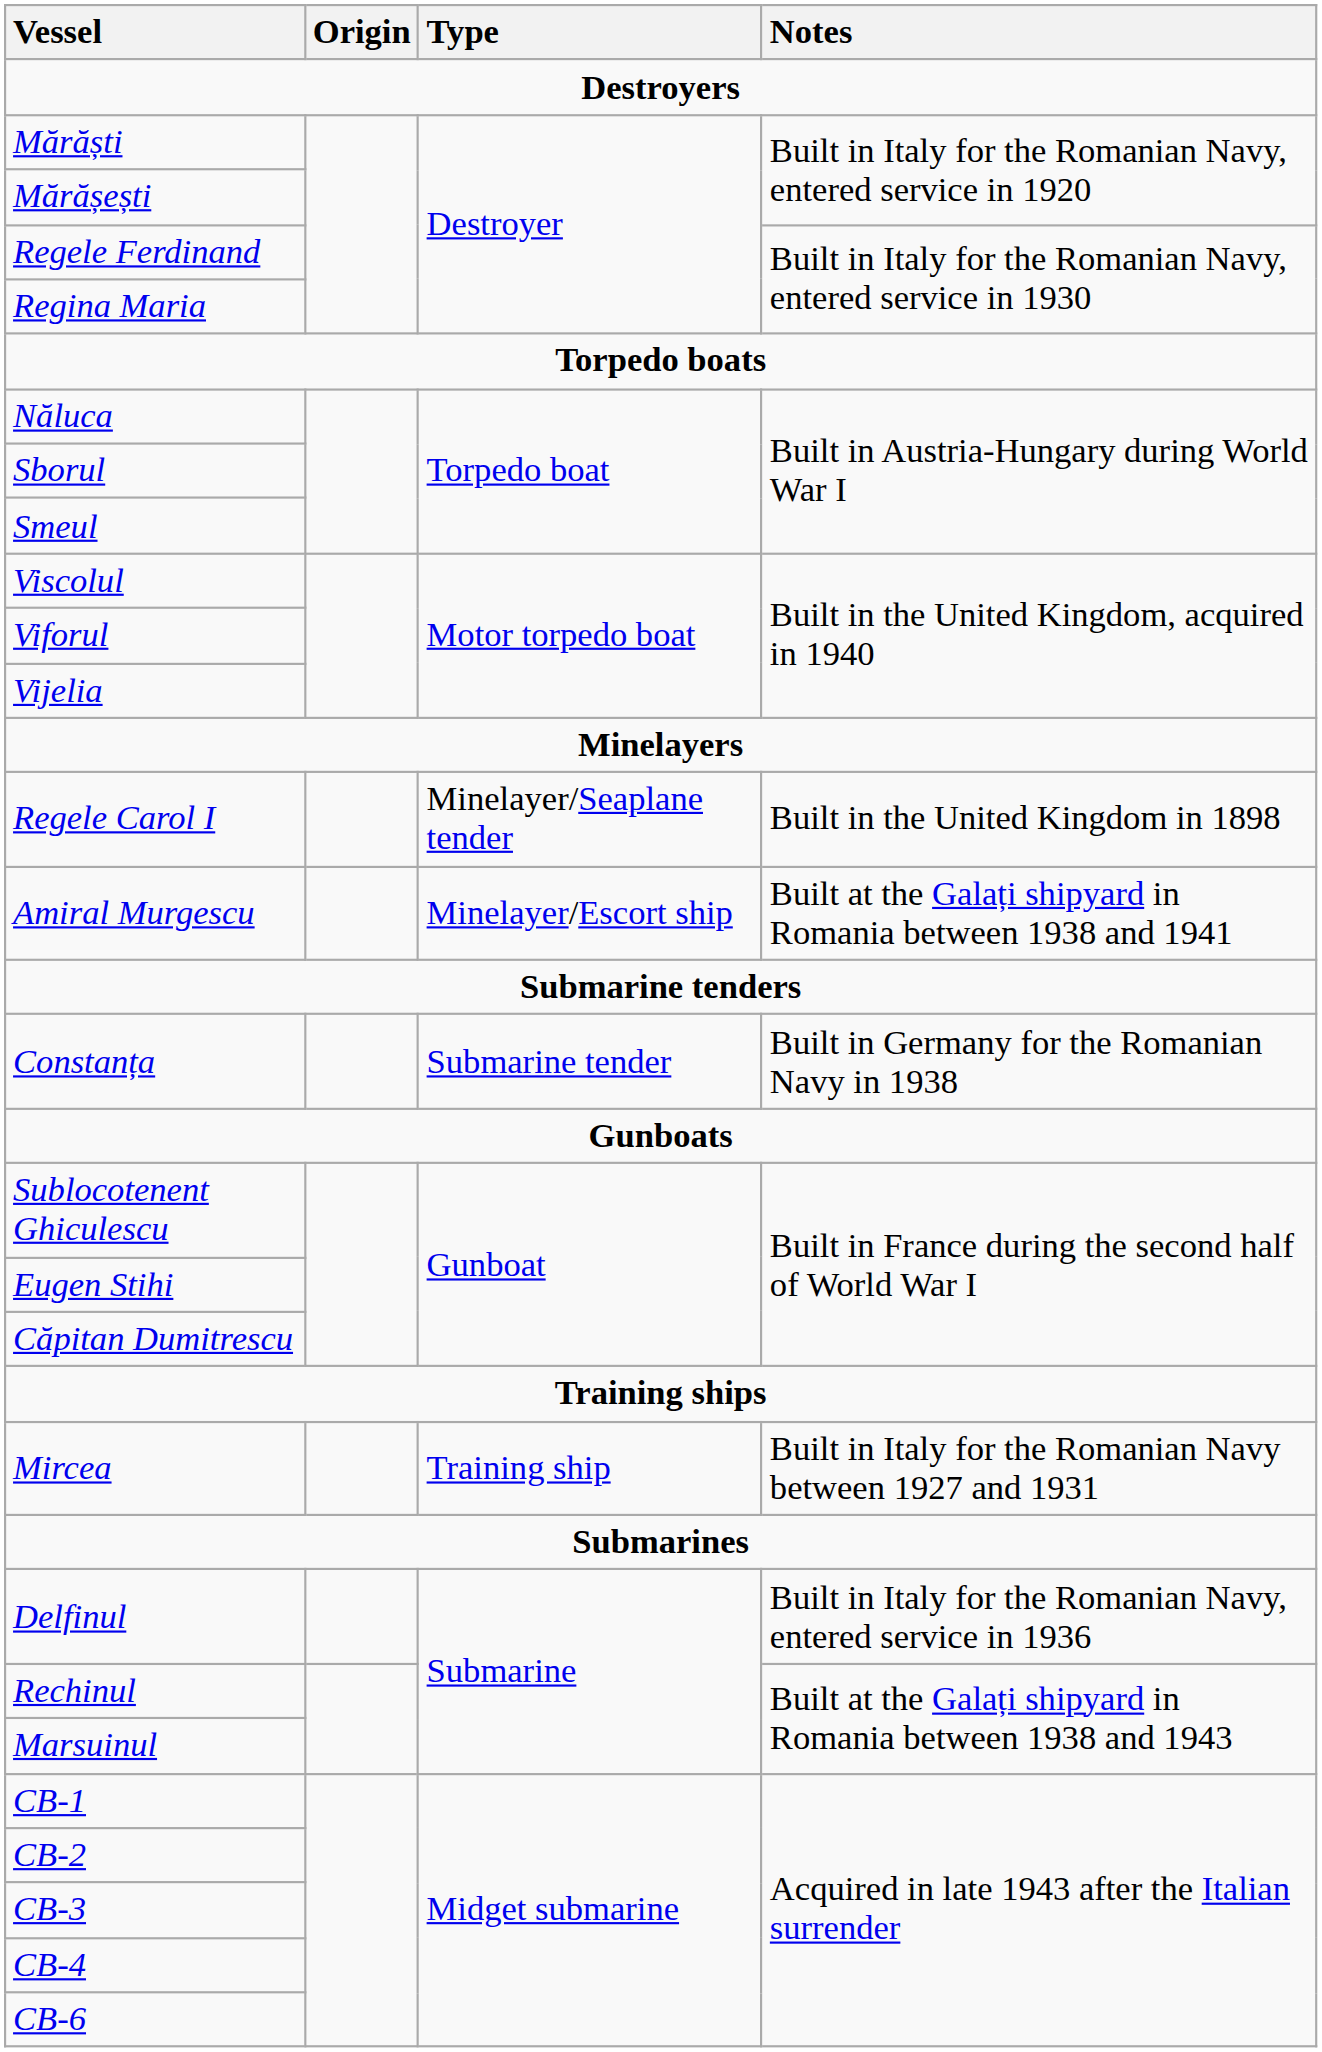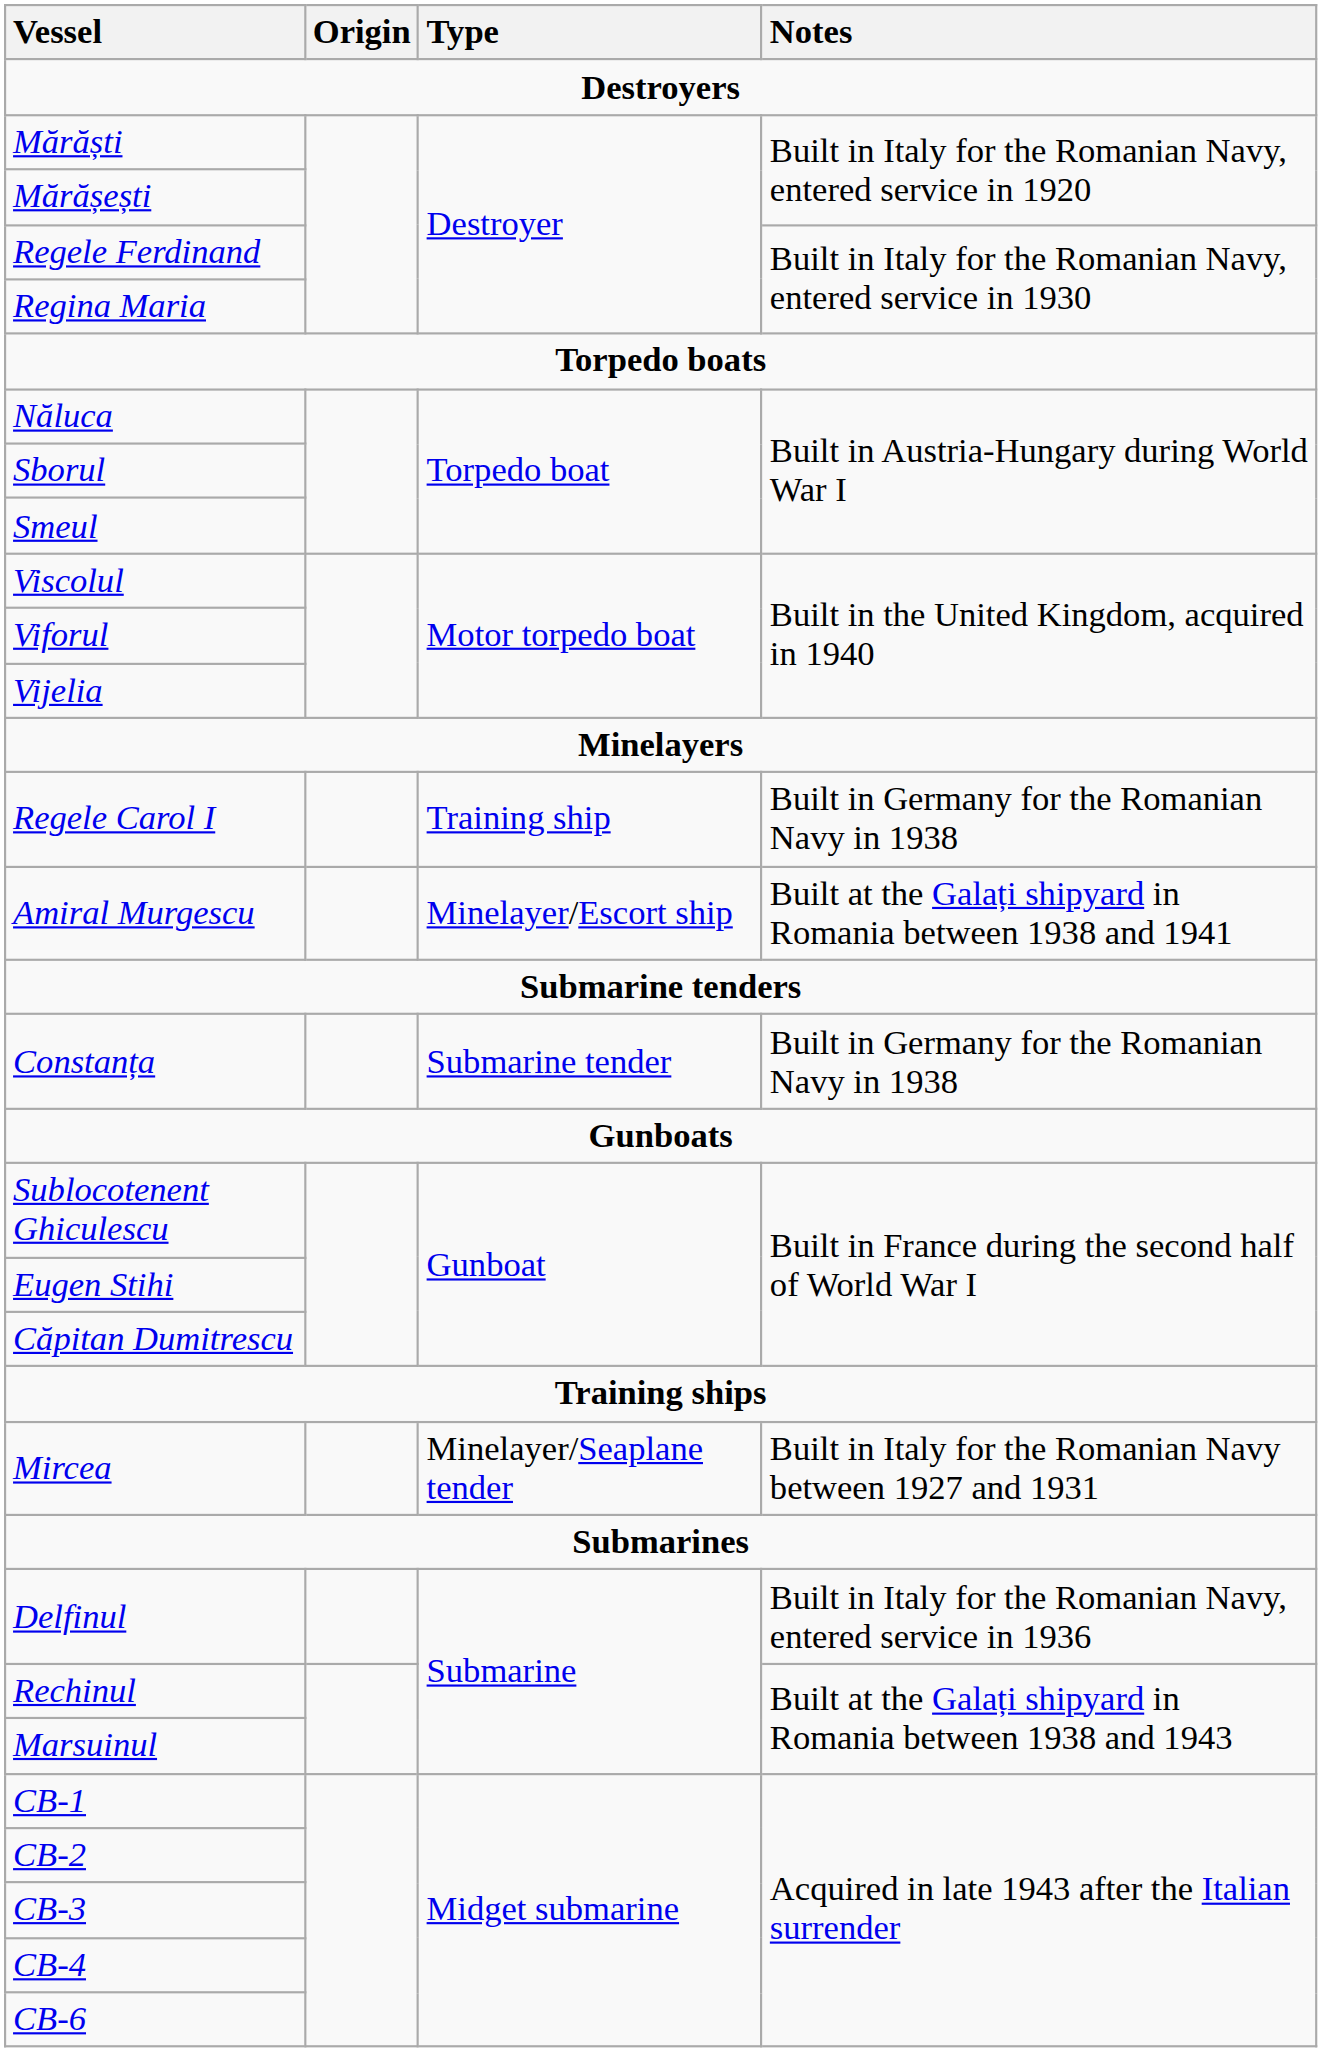Regele Carol I | Type: Minelayer/Seaplane tender -> Training ship
Regele Carol I | Notes: Built in the United Kingdom in 1898 -> Built in Germany for the Romanian Navy in 1938
Mircea | Type: Training ship -> Minelayer/Seaplane tender
